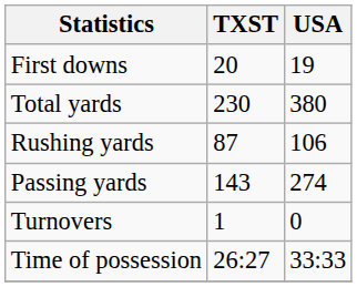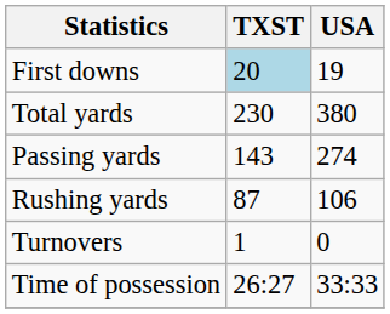First downs | TXST: no background -> lightblue background
rows swapped: Rushing yards <-> Passing yards
